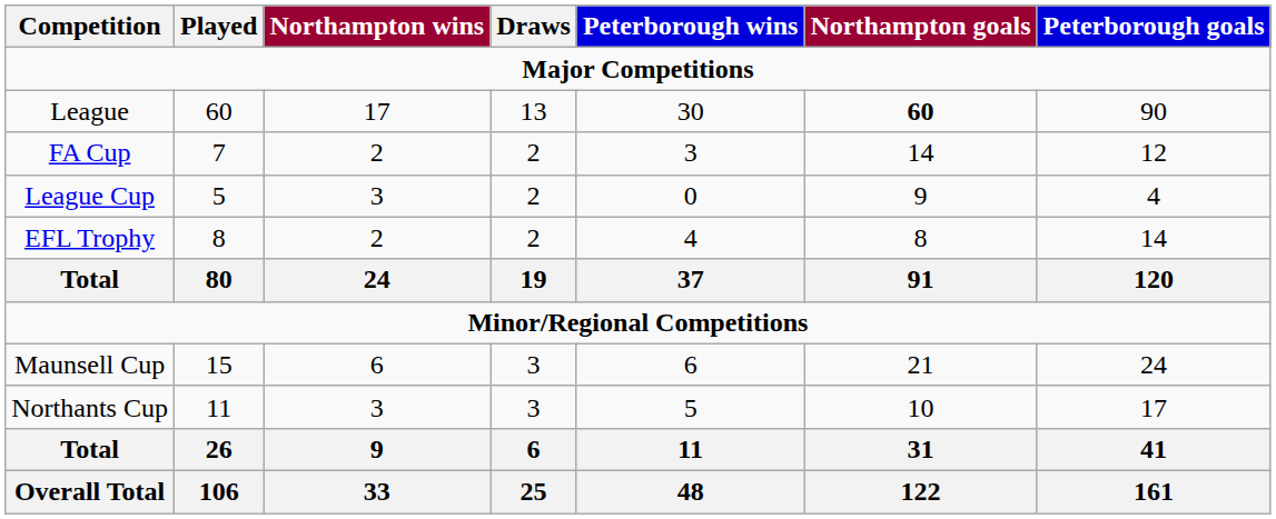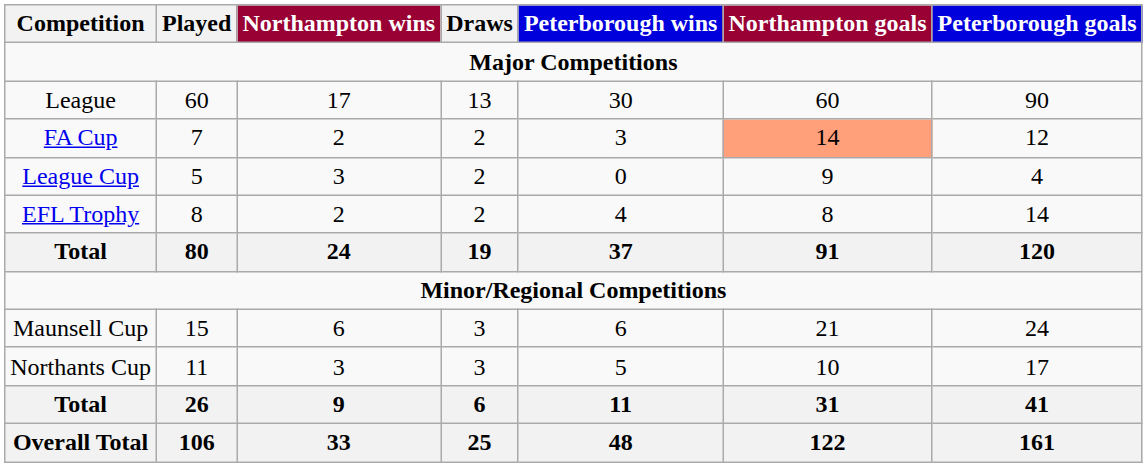League | Northampton goals: bold -> normal
FA Cup | Northampton goals: no background -> lightsalmon background
